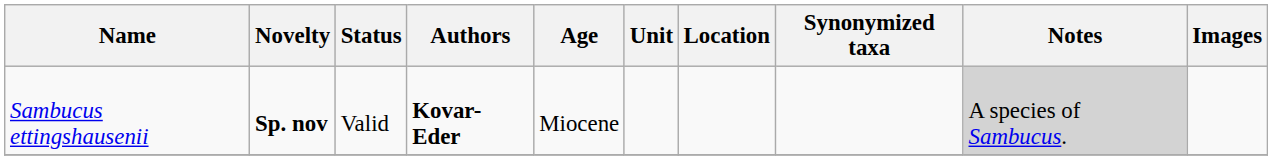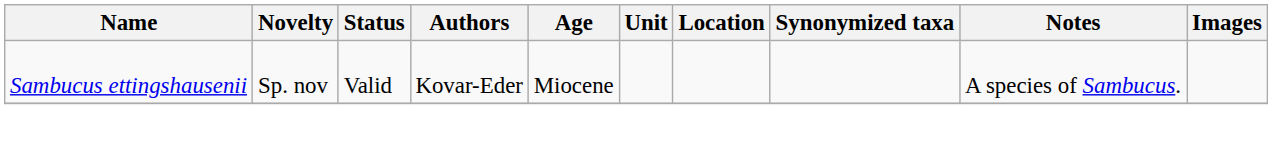Sambucus ettingshausenii | Novelty: bold -> normal
Sambucus ettingshausenii | Authors: bold -> normal
Sambucus ettingshausenii | Notes: lightgrey background -> no background
